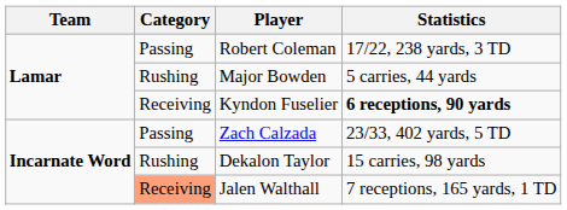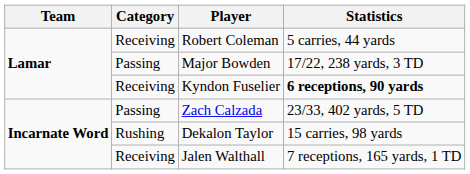Robert Coleman | Category: Passing -> Receiving
Robert Coleman | Statistics: 17/22, 238 yards, 3 TD -> 5 carries, 44 yards
Major Bowden | Category: Rushing -> Passing
Major Bowden | Statistics: 5 carries, 44 yards -> 17/22, 238 yards, 3 TD
Jalen Walthall | Category: lightsalmon background -> no background
